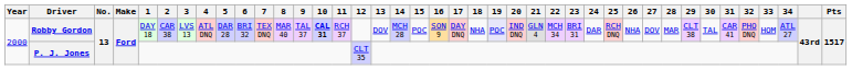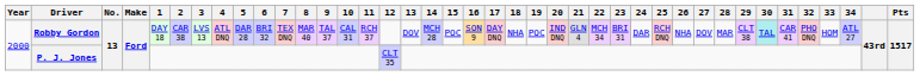Robby Gordon | 10: bold -> normal
Robby Gordon | 19: lavender background -> no background
Robby Gordon | 30: no background -> paleturquoise background
